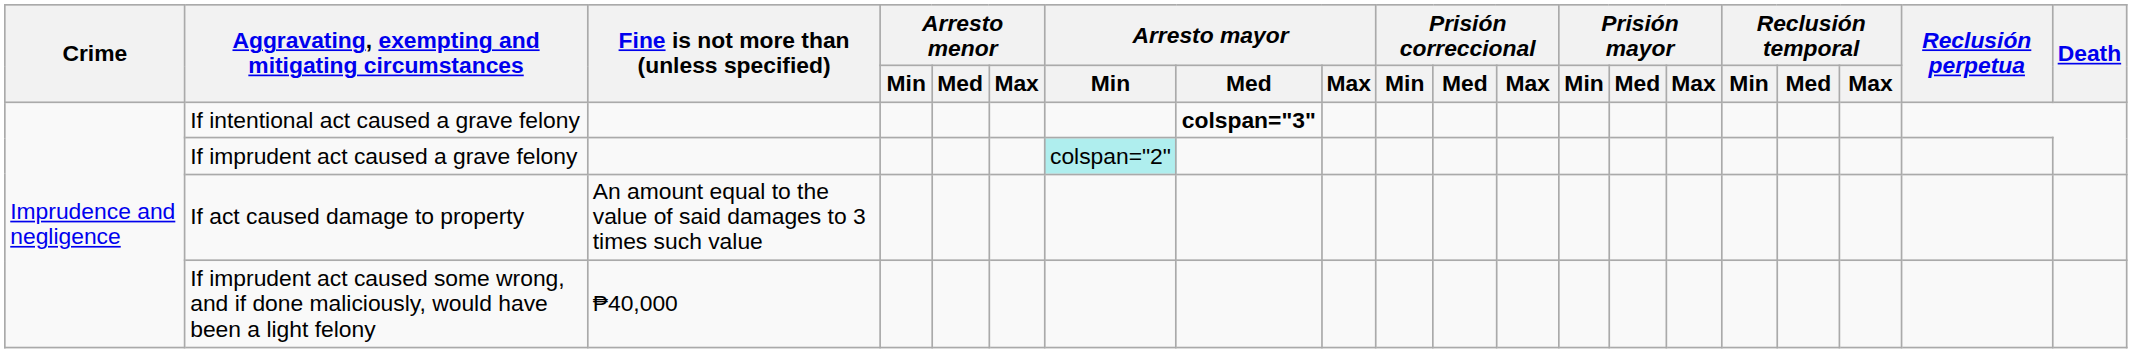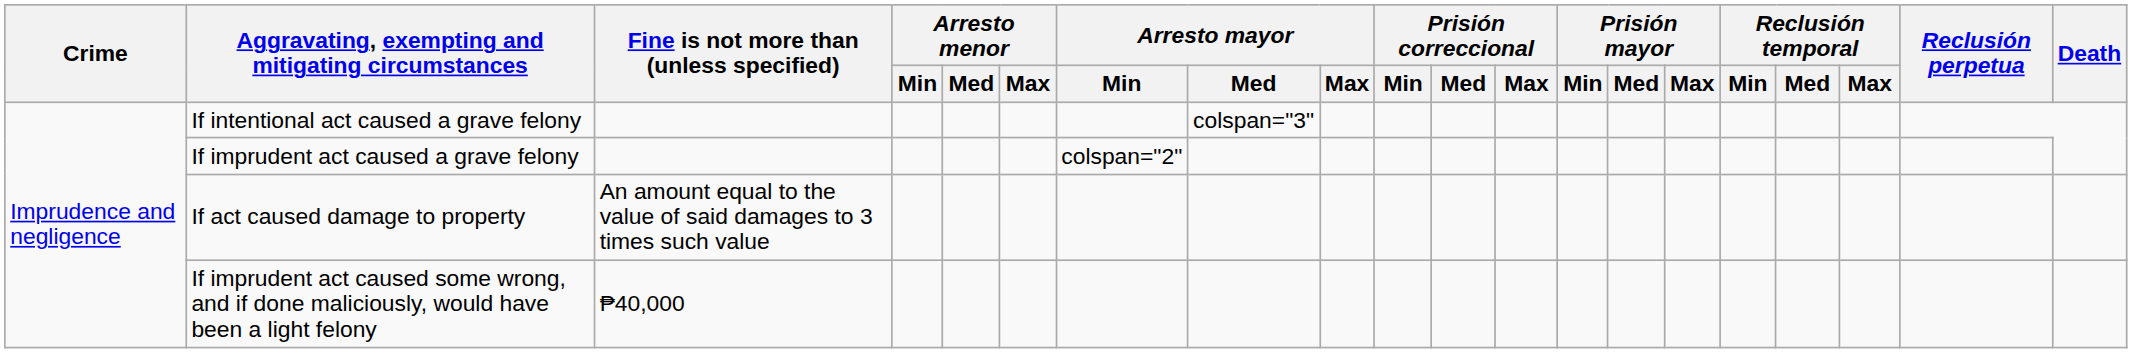If intentional act caused a grave felony | Arresto mayor / Med: bold -> normal
If imprudent act caused a grave felony | Arresto mayor / Min: paleturquoise background -> no background
